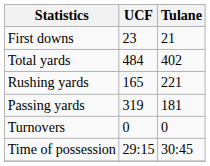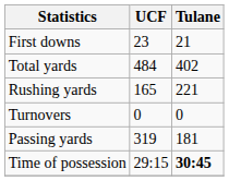rows swapped: Passing yards <-> Turnovers
Time of possession | Tulane: normal -> bold
